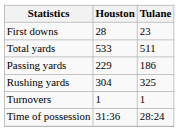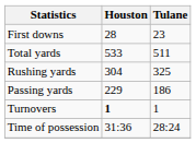rows swapped: Rushing yards <-> Passing yards
Turnovers | Houston: normal -> bold
